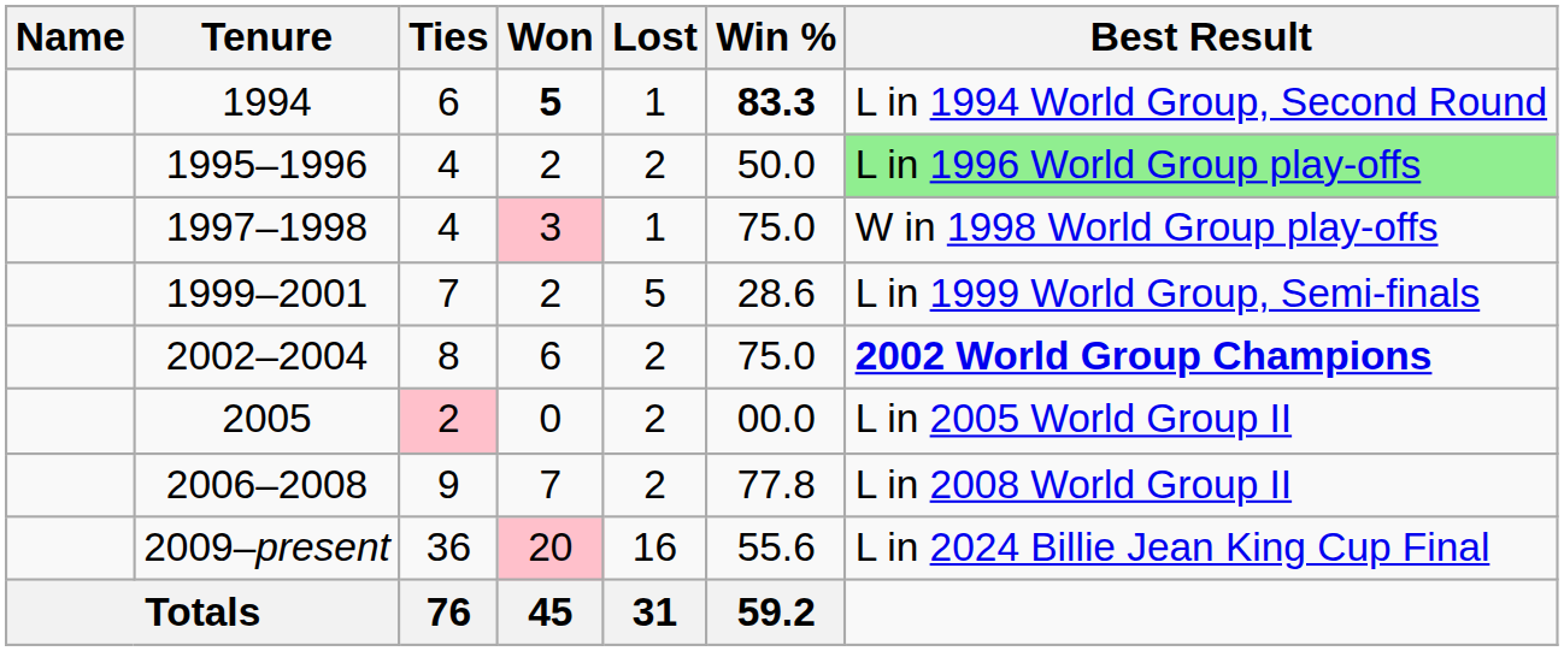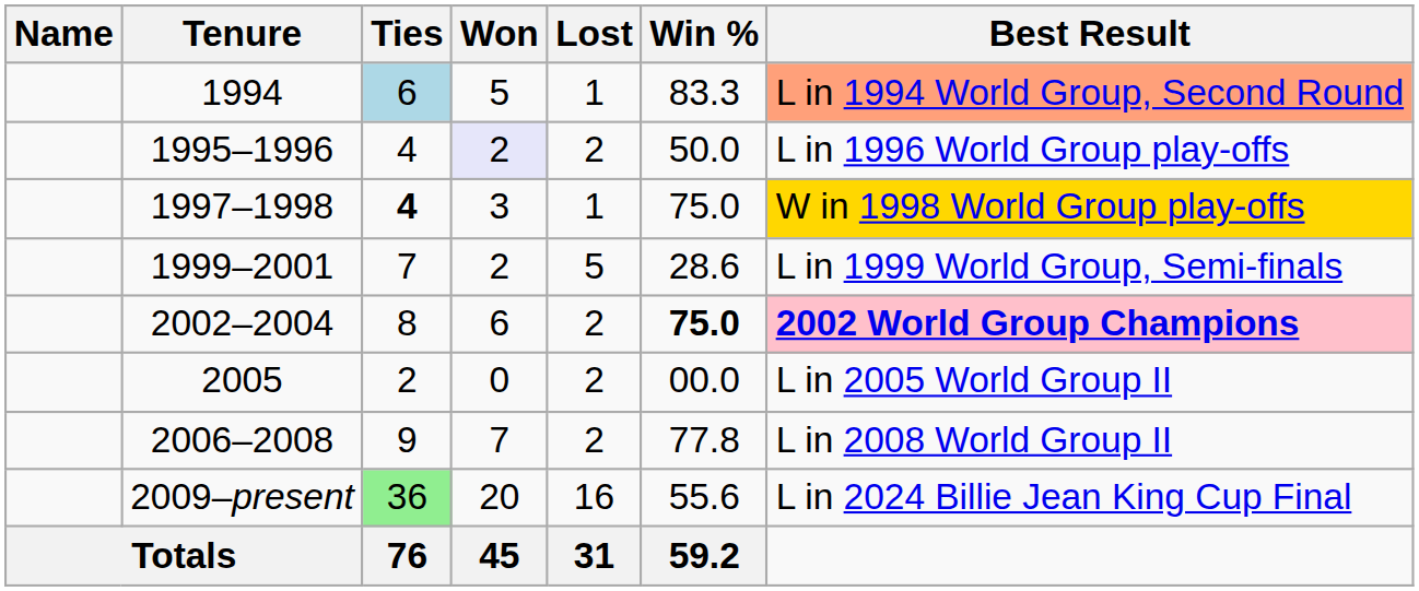1994 | Ties: no background -> lightblue background
1994 | Won: bold -> normal
1994 | Win %: bold -> normal
1994 | Best Result: no background -> lightsalmon background
1995–1996 | Won: no background -> lavender background
1995–1996 | Best Result: lightgreen background -> no background
1997–1998 | Ties: normal -> bold
1997–1998 | Won: pink background -> no background
1997–1998 | Best Result: no background -> gold background
2002–2004 | Win %: normal -> bold
2002–2004 | Best Result: no background -> pink background
2005 | Ties: pink background -> no background
2009–present | Ties: no background -> lightgreen background
2009–present | Won: pink background -> no background
